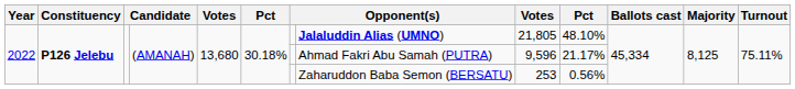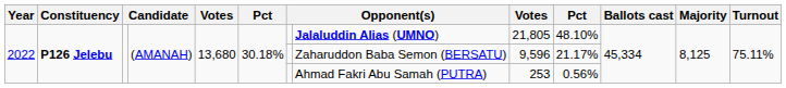row 3 | column 8: Ahmad Fakri Abu Samah (PUTRA) -> Zaharuddon Baba Semon (BERSATU)
row 4 | column 8: Zaharuddon Baba Semon (BERSATU) -> Ahmad Fakri Abu Samah (PUTRA)
